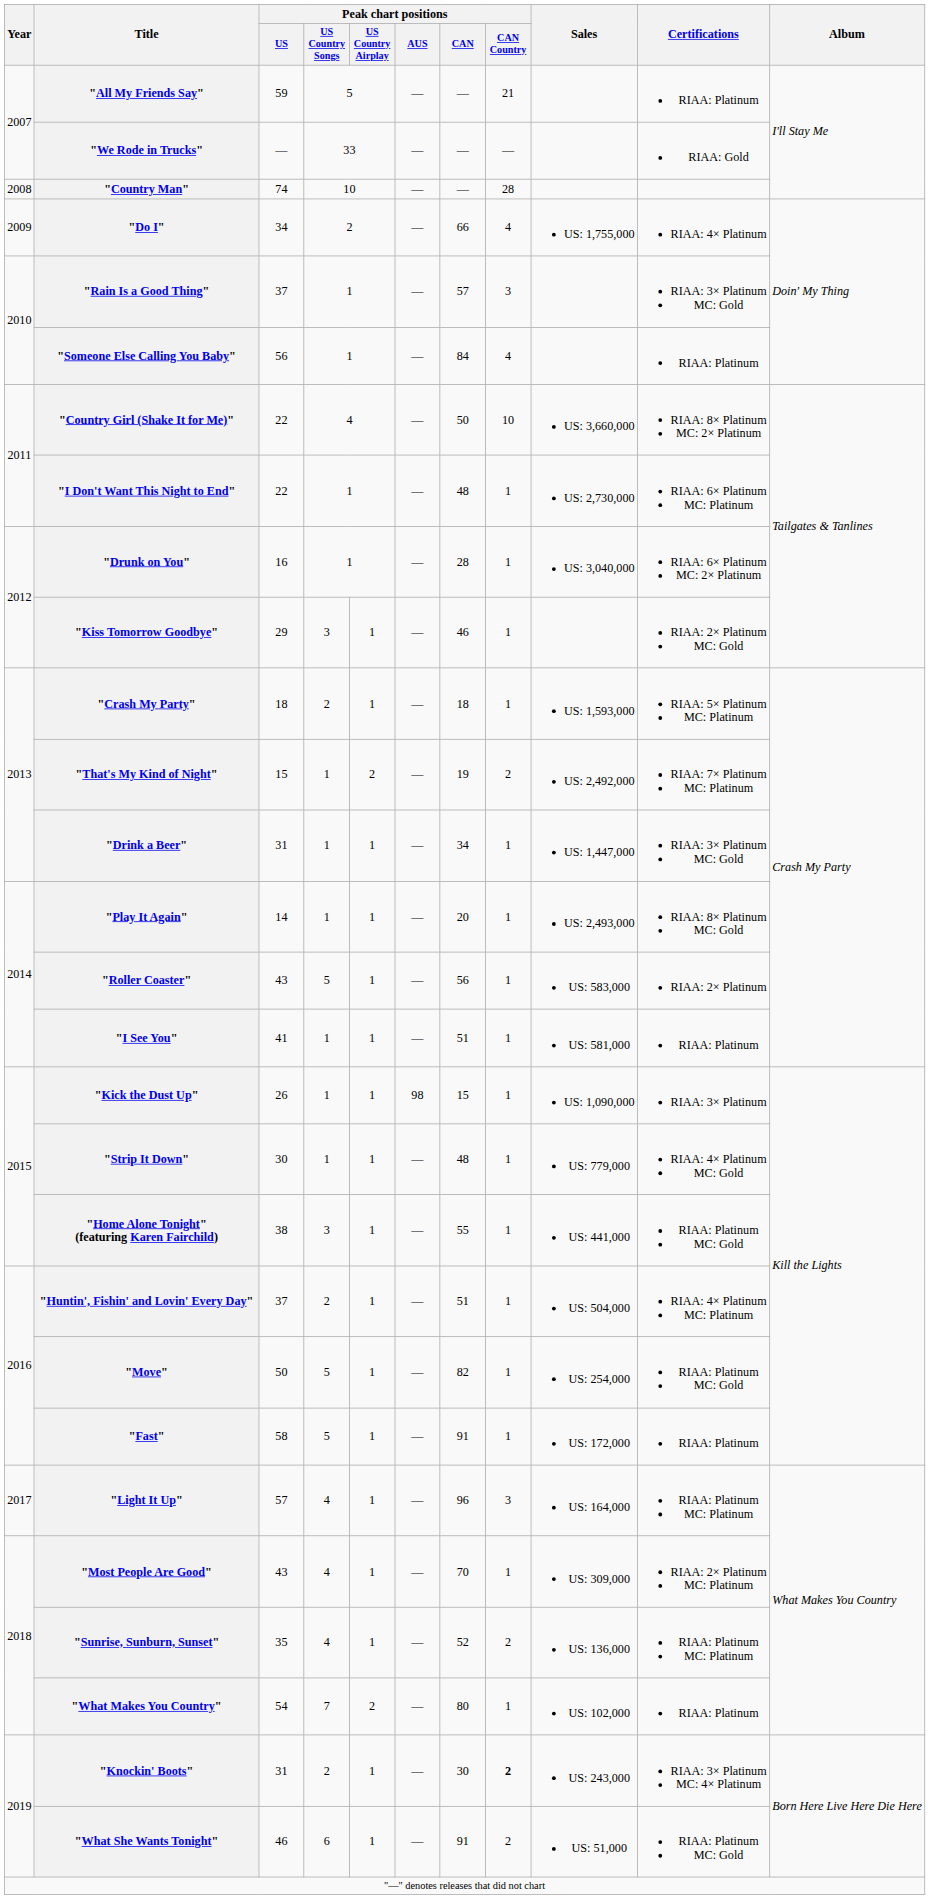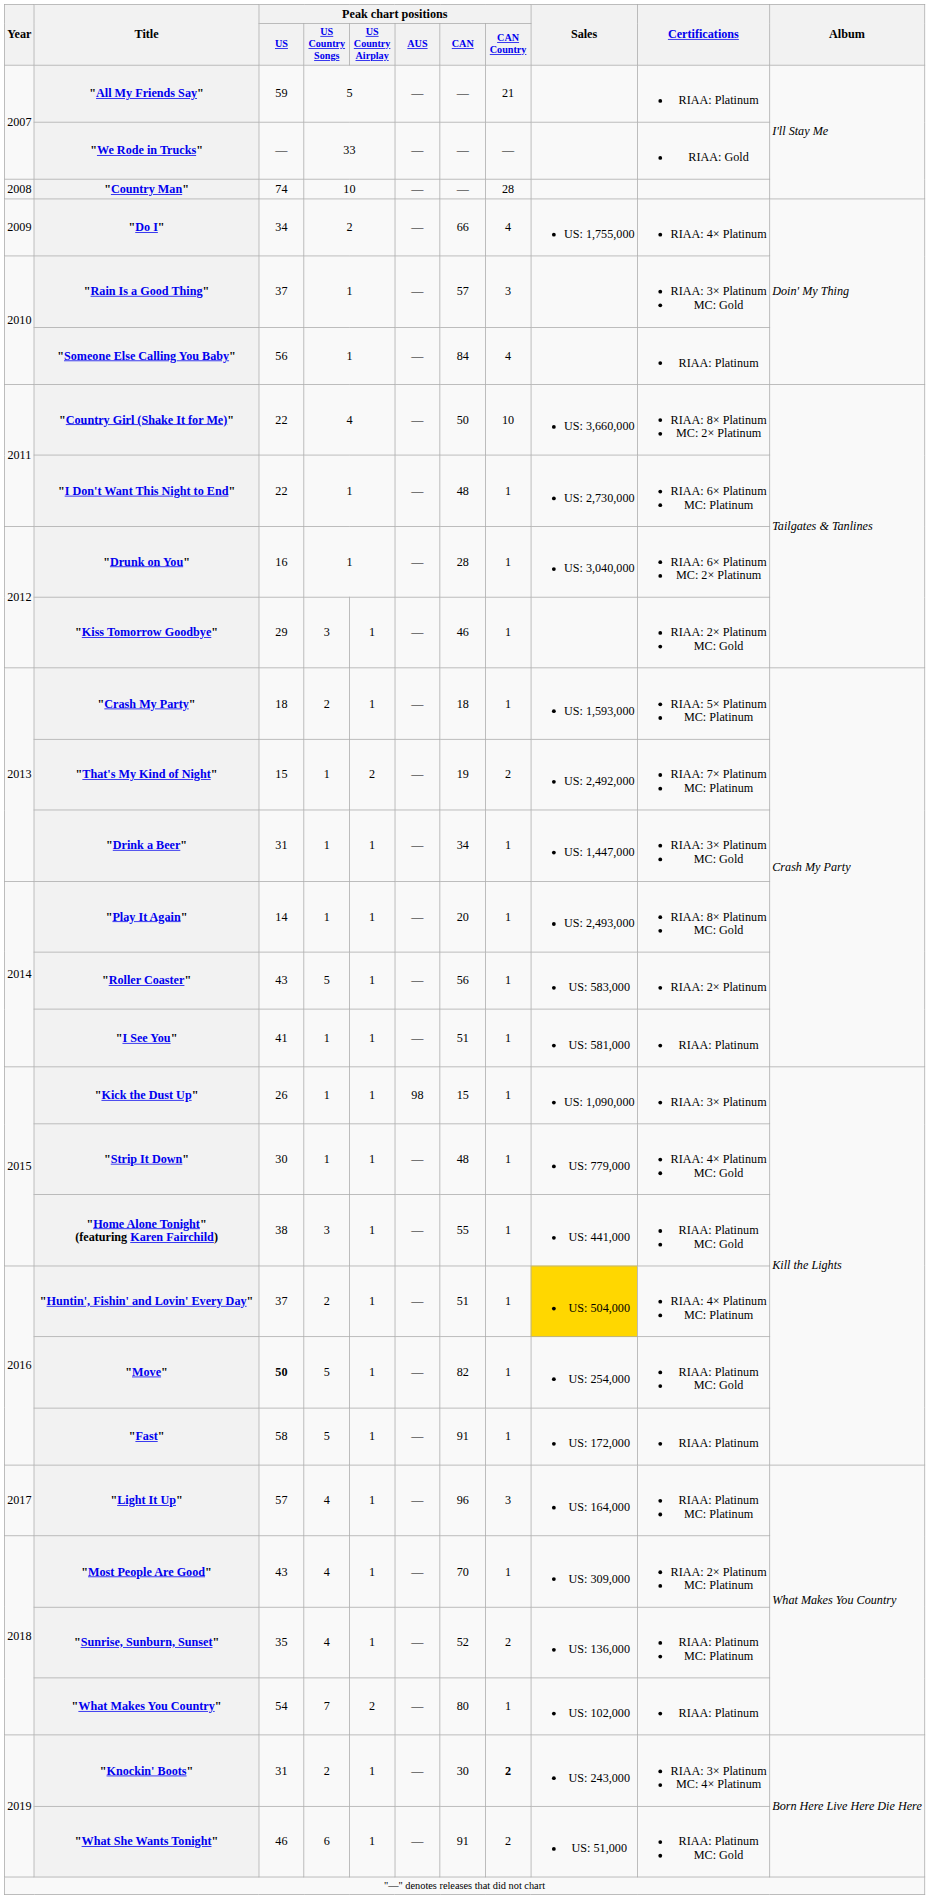"Huntin', Fishin' and Lovin' Every Day" | Sales: no background -> gold background
"Move" | Peak chart positions / US: normal -> bold
